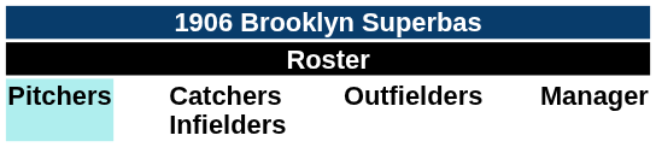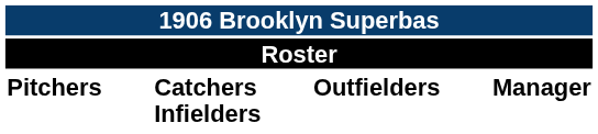Pitchers | column 1: paleturquoise background -> no background
